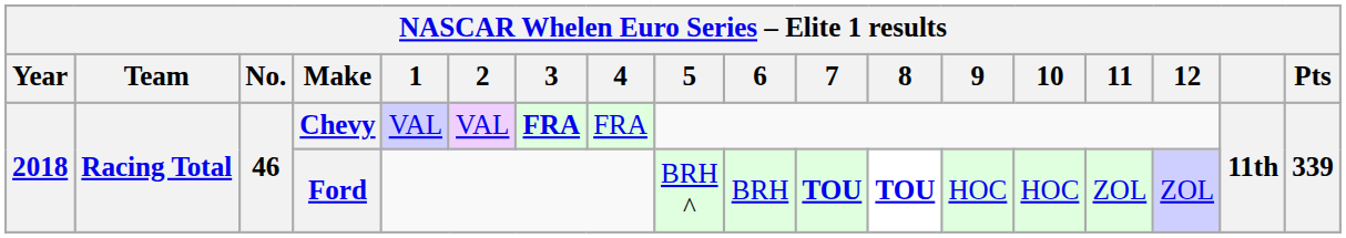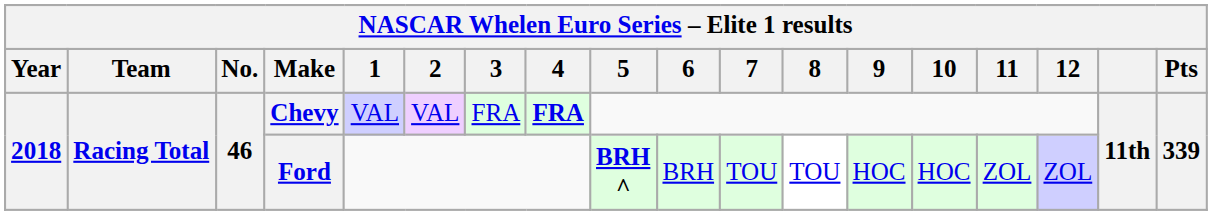row 3 | 3: bold -> normal
row 3 | 4: normal -> bold
row 4 | 5: normal -> bold
row 4 | 7: bold -> normal
row 4 | 8: bold -> normal
